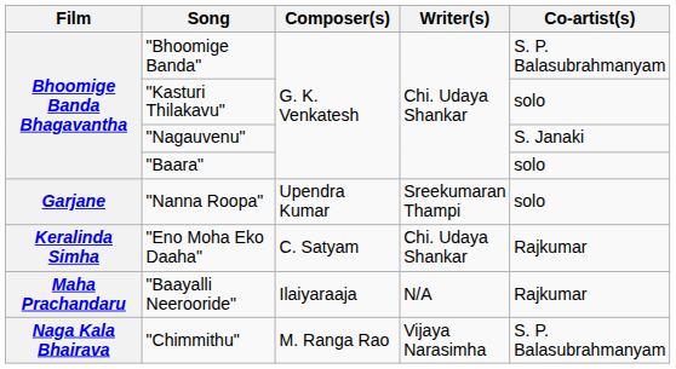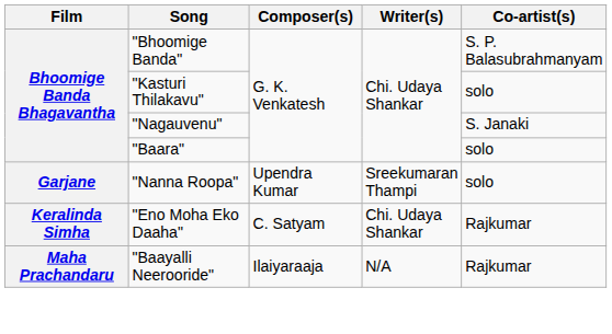- row: Naga Kala Bhairava | "Chimmithu" | M. Ranga Rao | Vijaya Narasimha | S. P. Balasubrahmanyam
